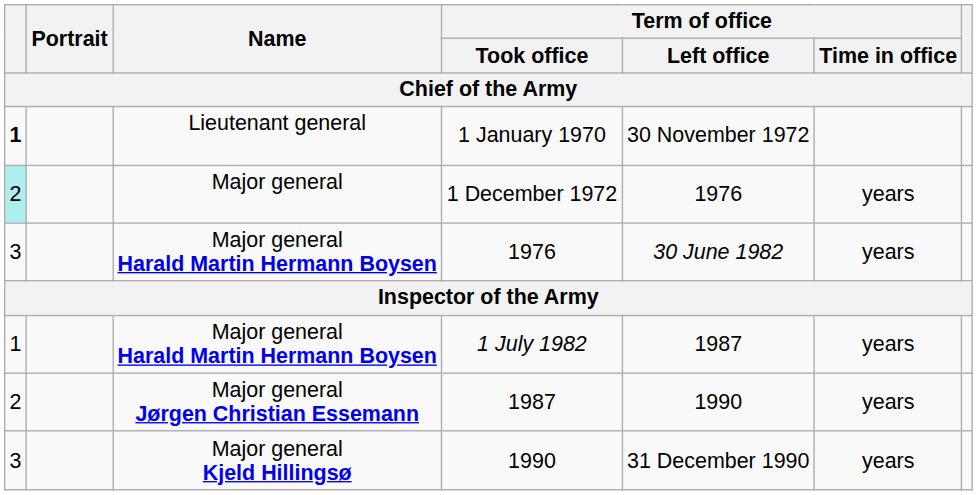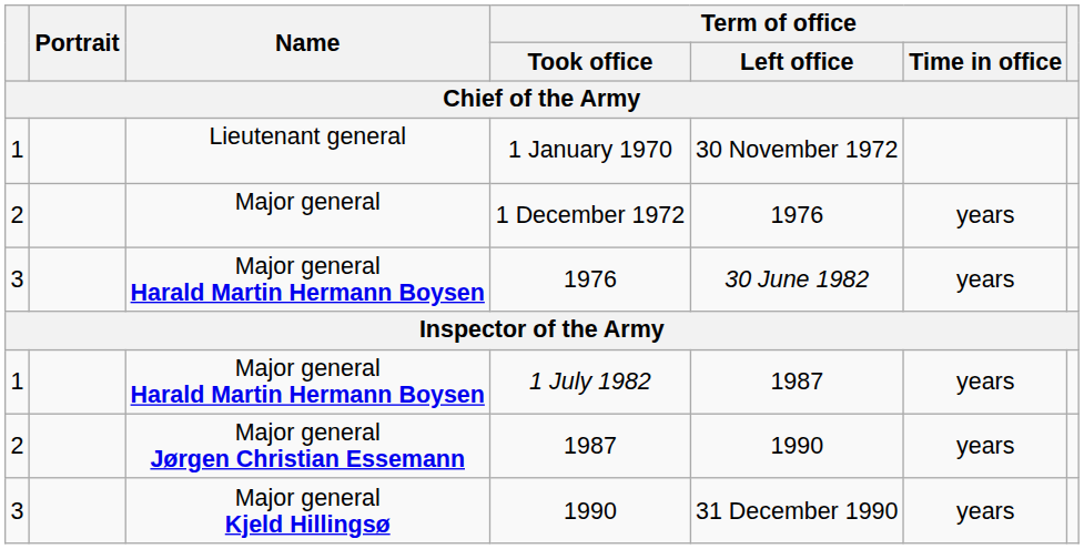1 January 1970 | column 1: bold -> normal
1 December 1972 | column 1: paleturquoise background -> no background
